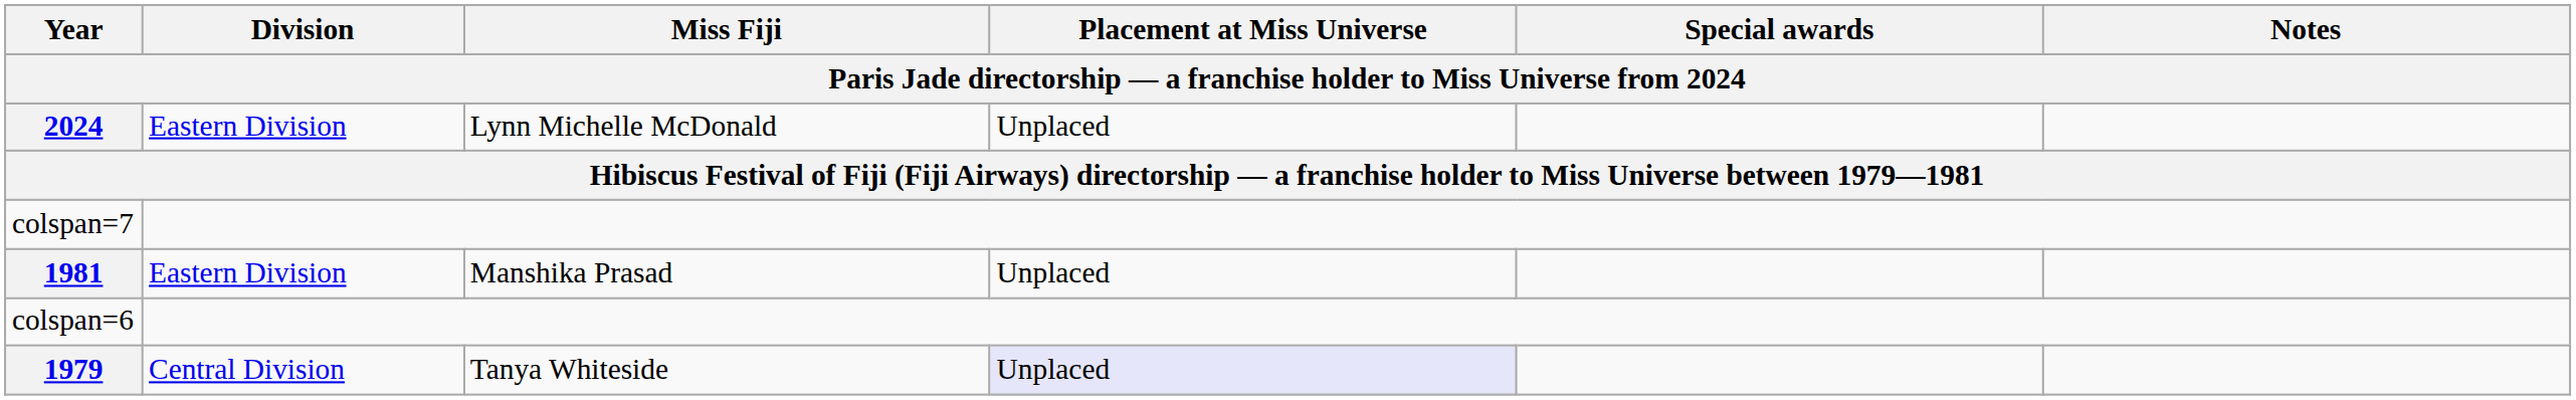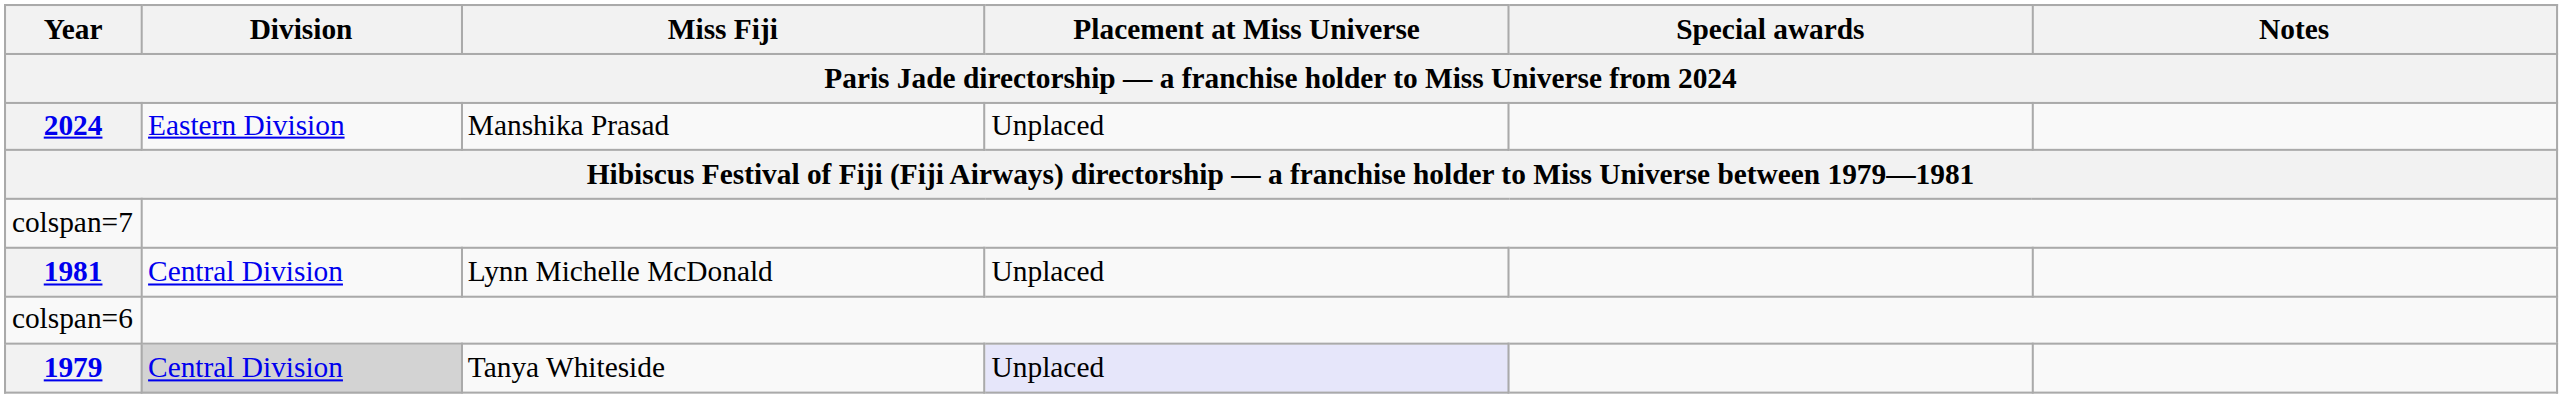2024 | Miss Fiji: Lynn Michelle McDonald -> Manshika Prasad
1981 | Division: Eastern Division -> Central Division
1981 | Miss Fiji: Manshika Prasad -> Lynn Michelle McDonald
1979 | Division: no background -> lightgrey background
